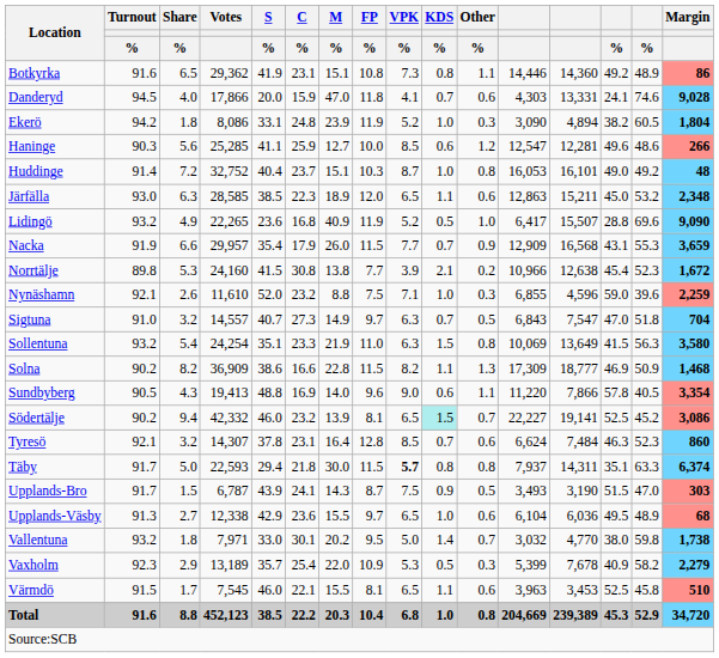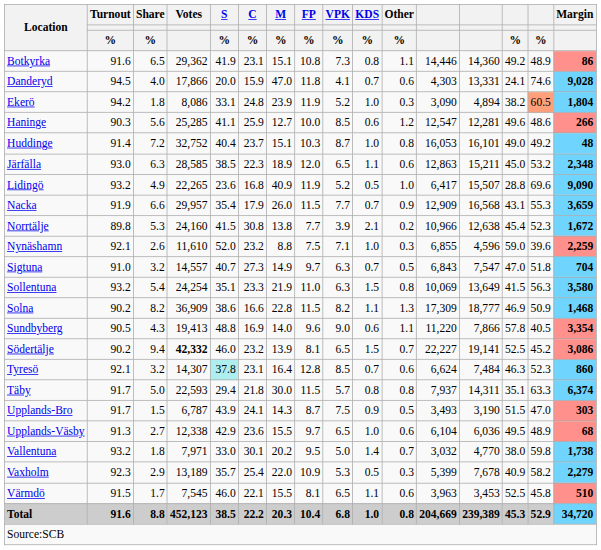Ekerö | column 15: no background -> lightsalmon background
Södertälje | Votes: normal -> bold
Södertälje | KDS / %: paleturquoise background -> no background
Tyresö | S / %: no background -> paleturquoise background
Täby | VPK / %: bold -> normal
